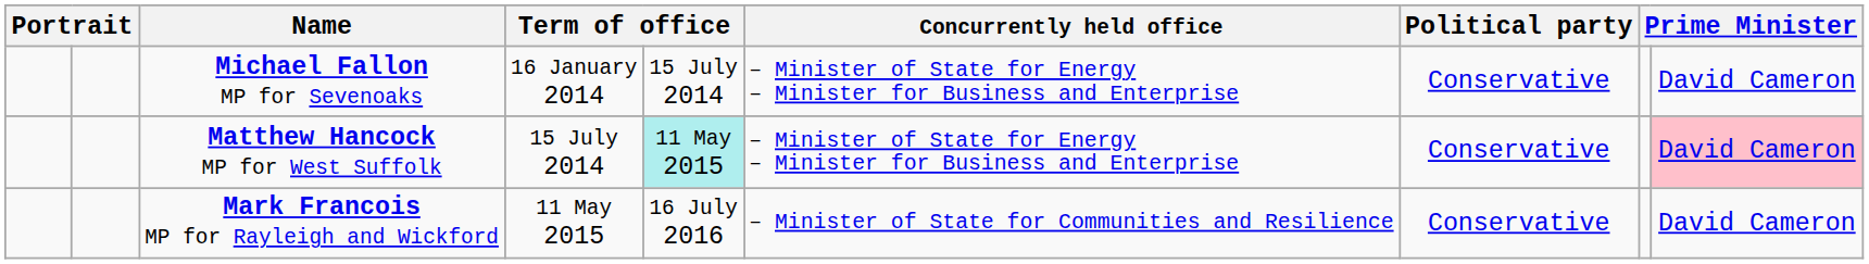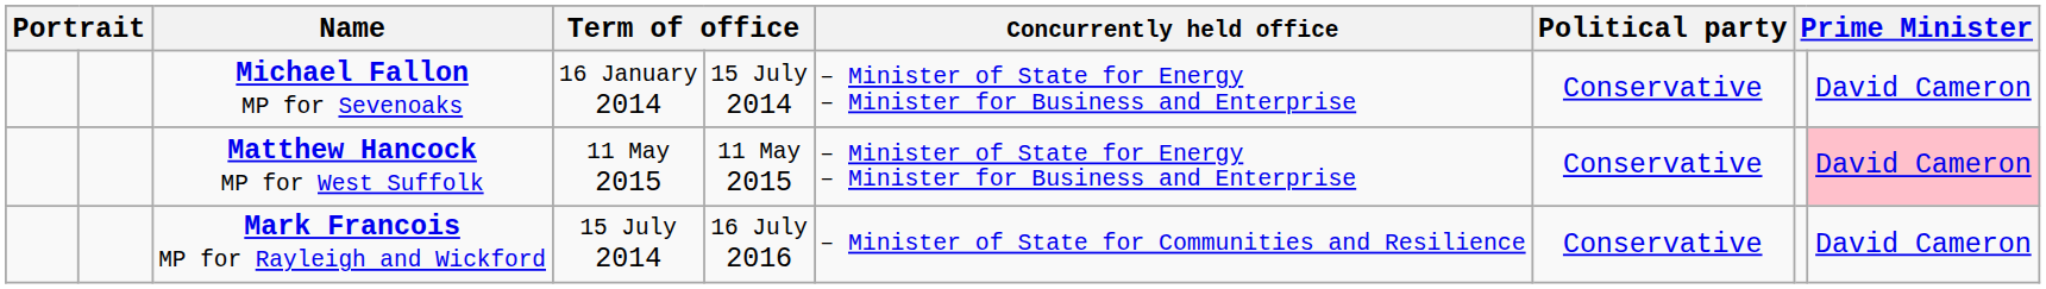Matthew Hancock MP for West Suffolk | column 4: 15 July 2014 -> 11 May 2015
Matthew Hancock MP for West Suffolk | column 5: paleturquoise background -> no background
Mark Francois MP for Rayleigh and Wickford | column 4: 11 May 2015 -> 15 July 2014
